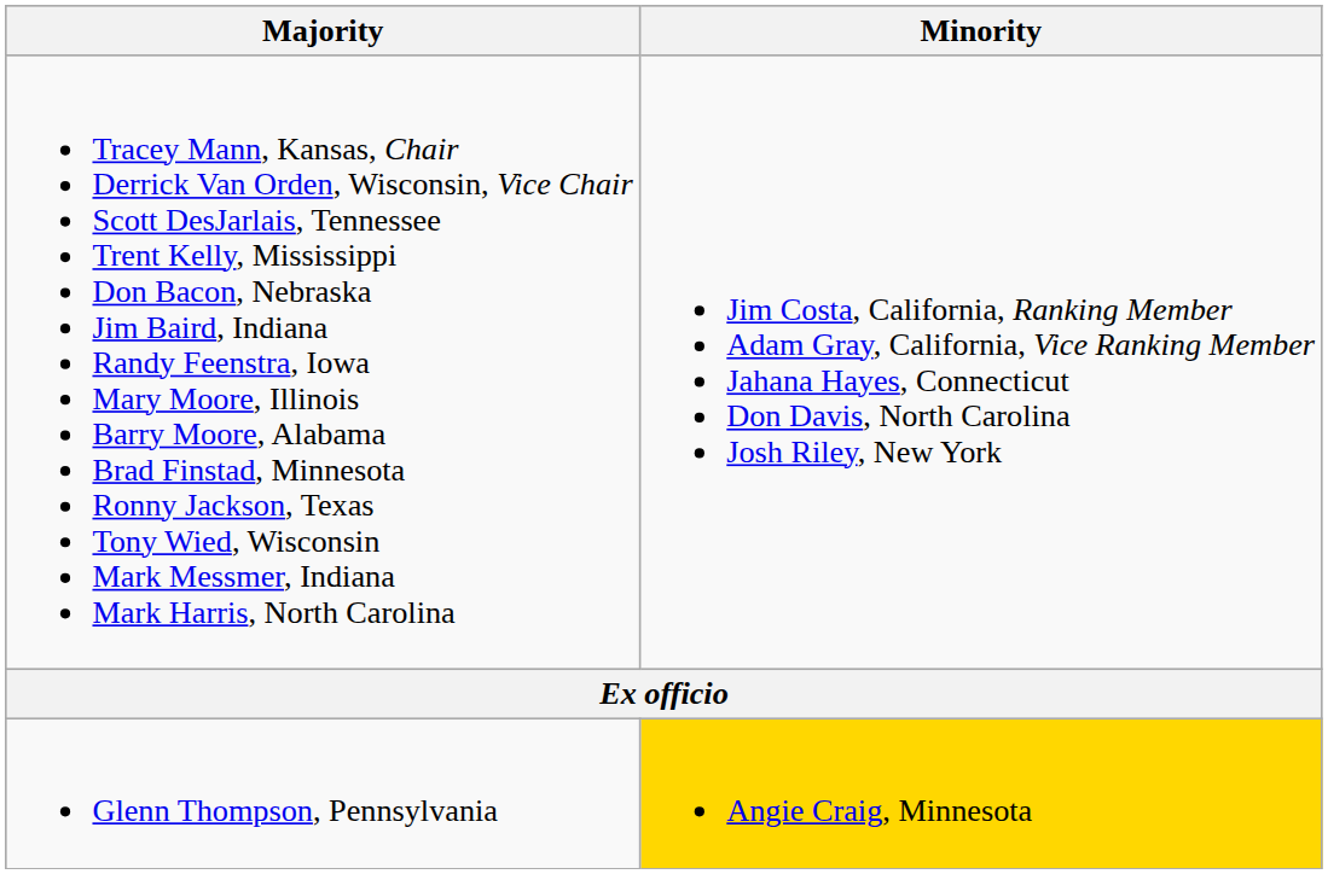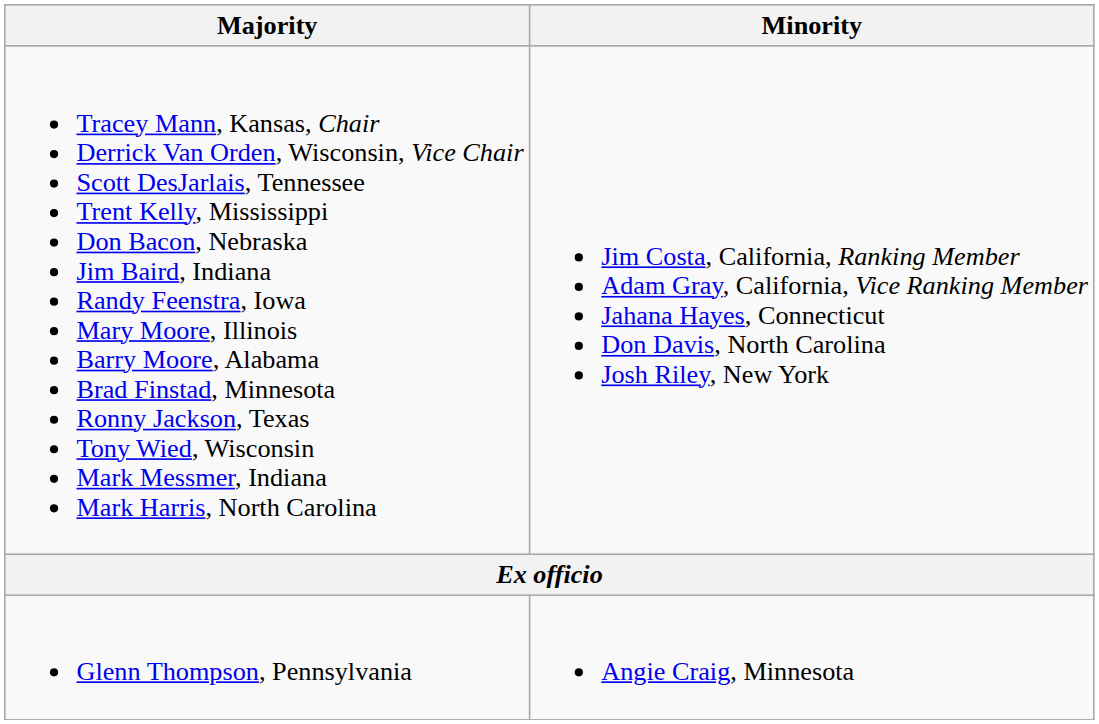Glenn Thompson, Pennsylvania | Minority: gold background -> no background
